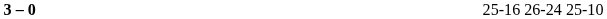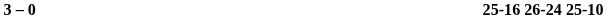row 1 | column 2: normal -> bold
